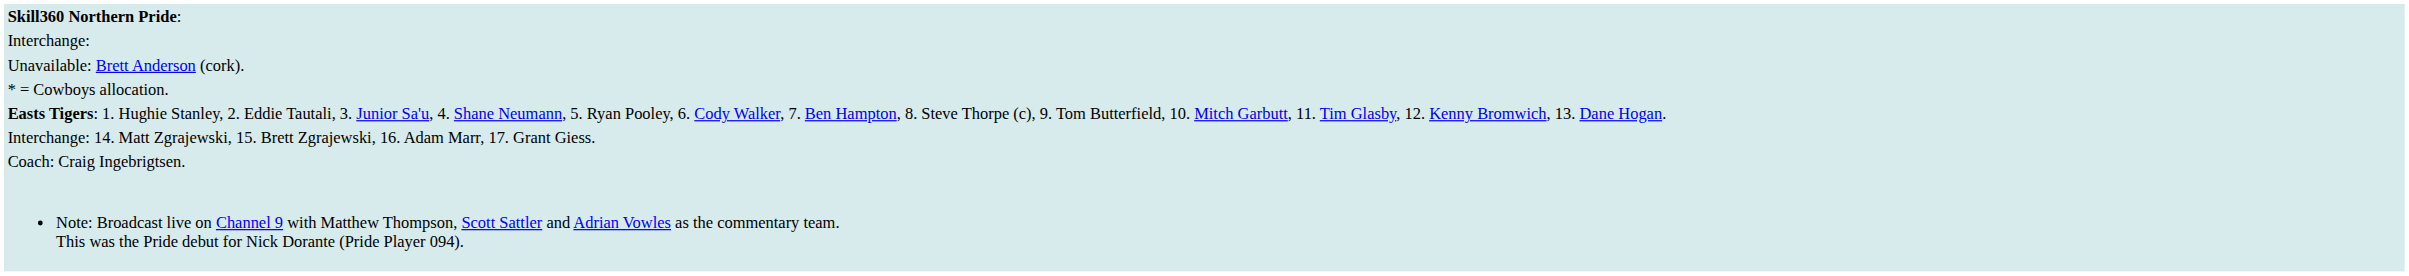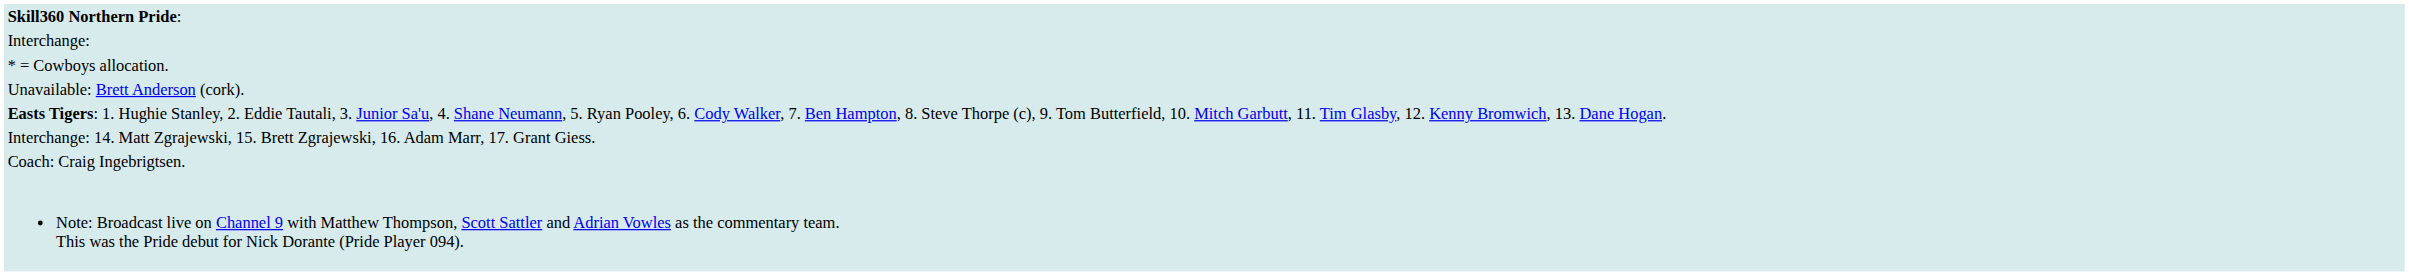row 3 | column 1: Unavailable: Brett Anderson (cork). -> * = Cowboys allocation.
row 4 | column 1: * = Cowboys allocation. -> Unavailable: Brett Anderson (cork).
